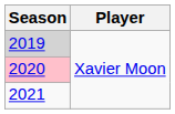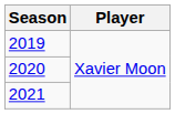2019 | Season: lightgrey background -> no background
2020 | Season: pink background -> no background
